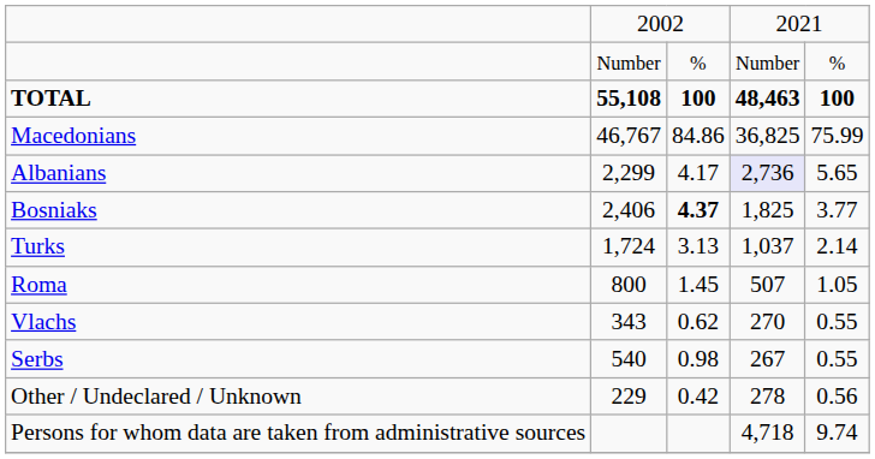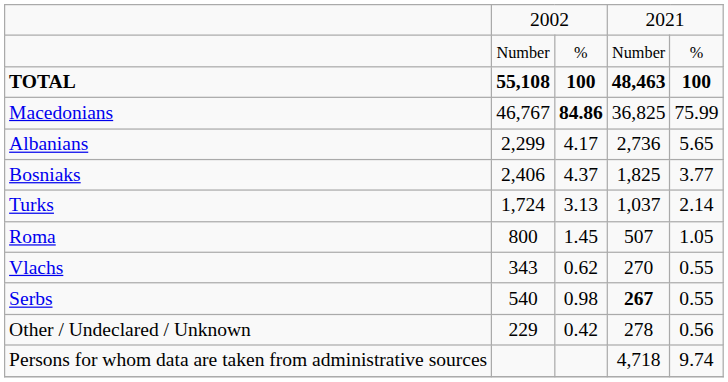Macedonians | column 3: normal -> bold
Albanians | column 4: lavender background -> no background
Bosniaks | column 3: bold -> normal
Serbs | column 4: normal -> bold
